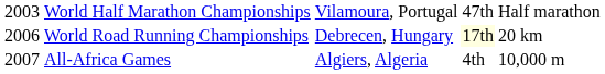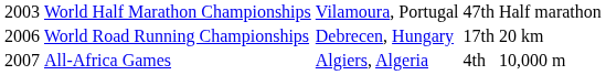World Road Running Championships | column 4: lightyellow background -> no background
